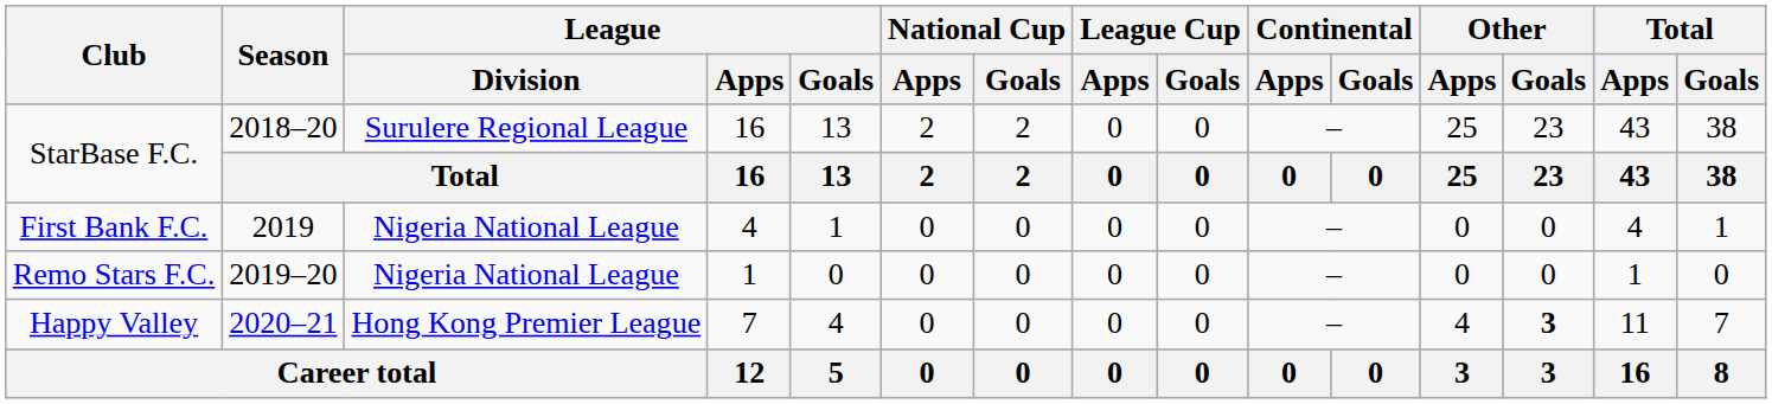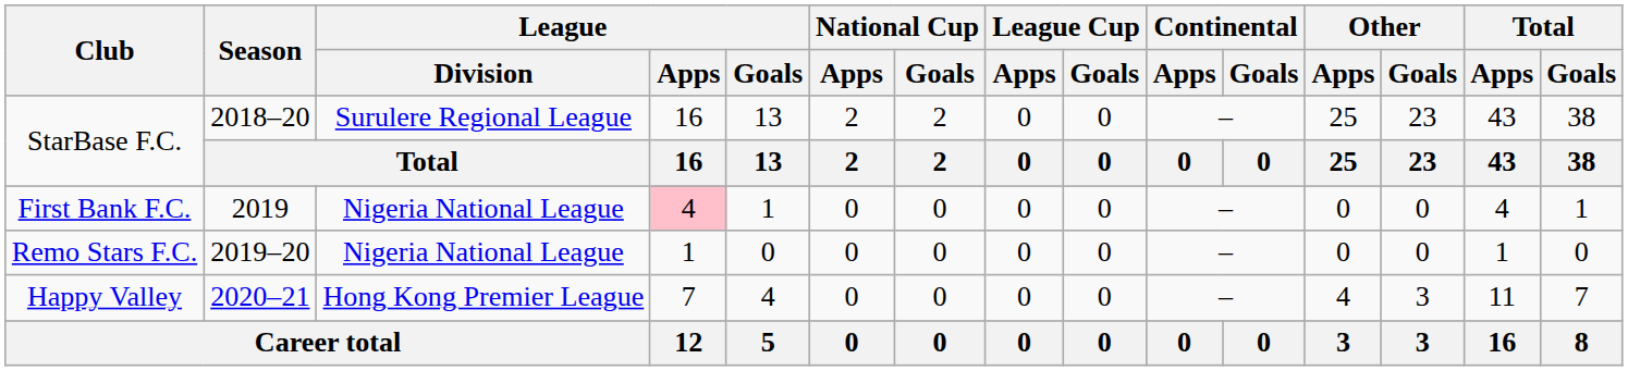First Bank F.C. | League / Apps: no background -> pink background
Happy Valley | Other / Goals: bold -> normal
